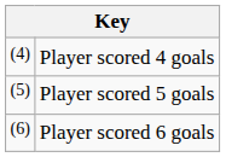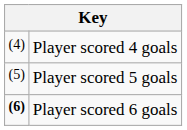Player scored 6 goals | column 1: normal -> bold
